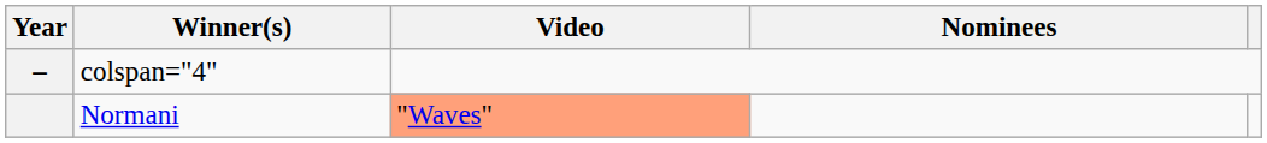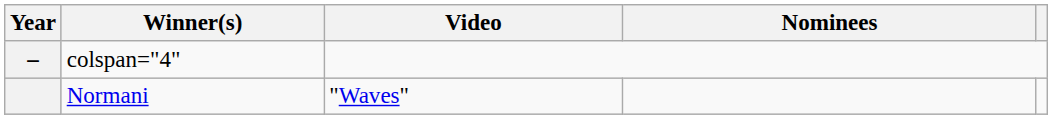Normani | Video: lightsalmon background -> no background
